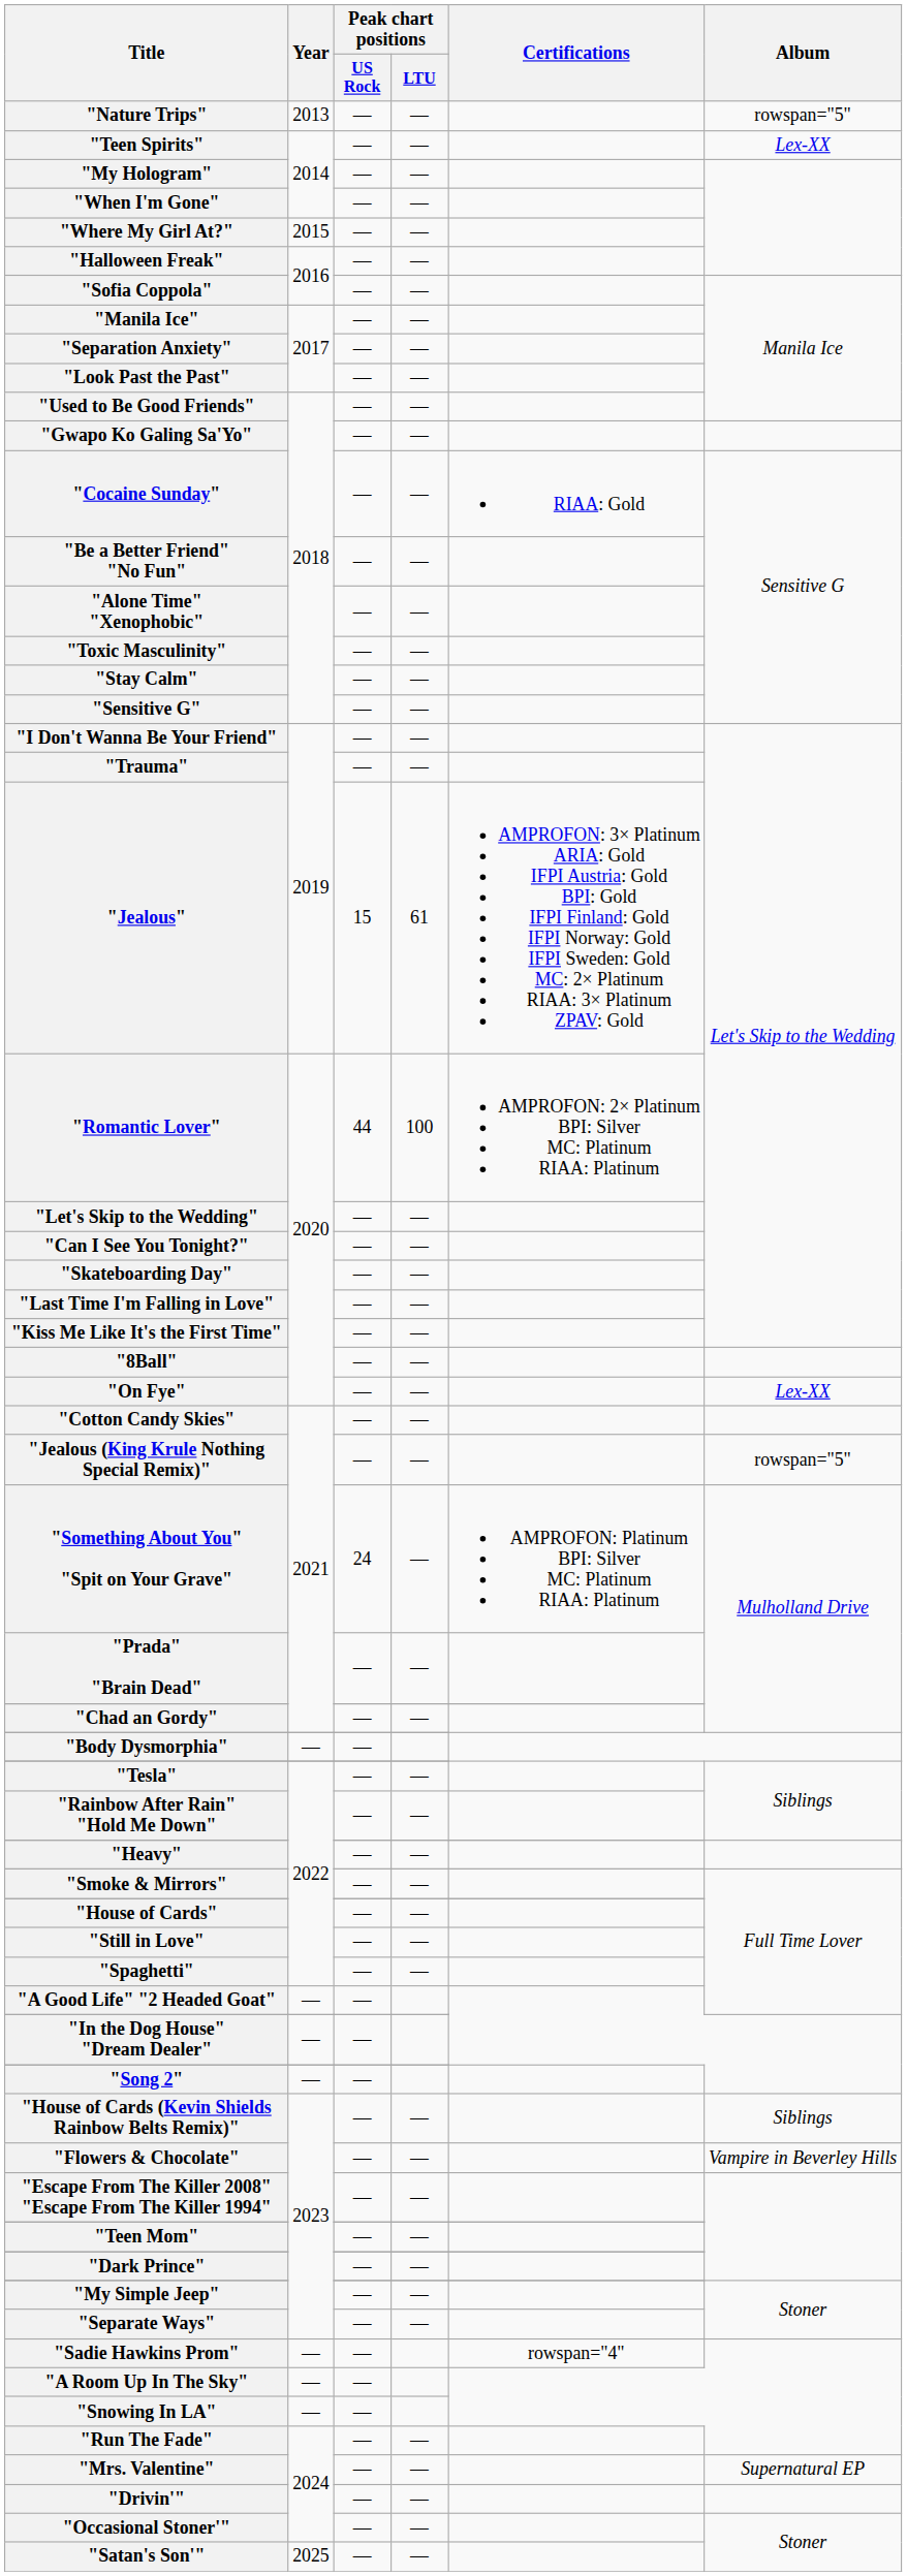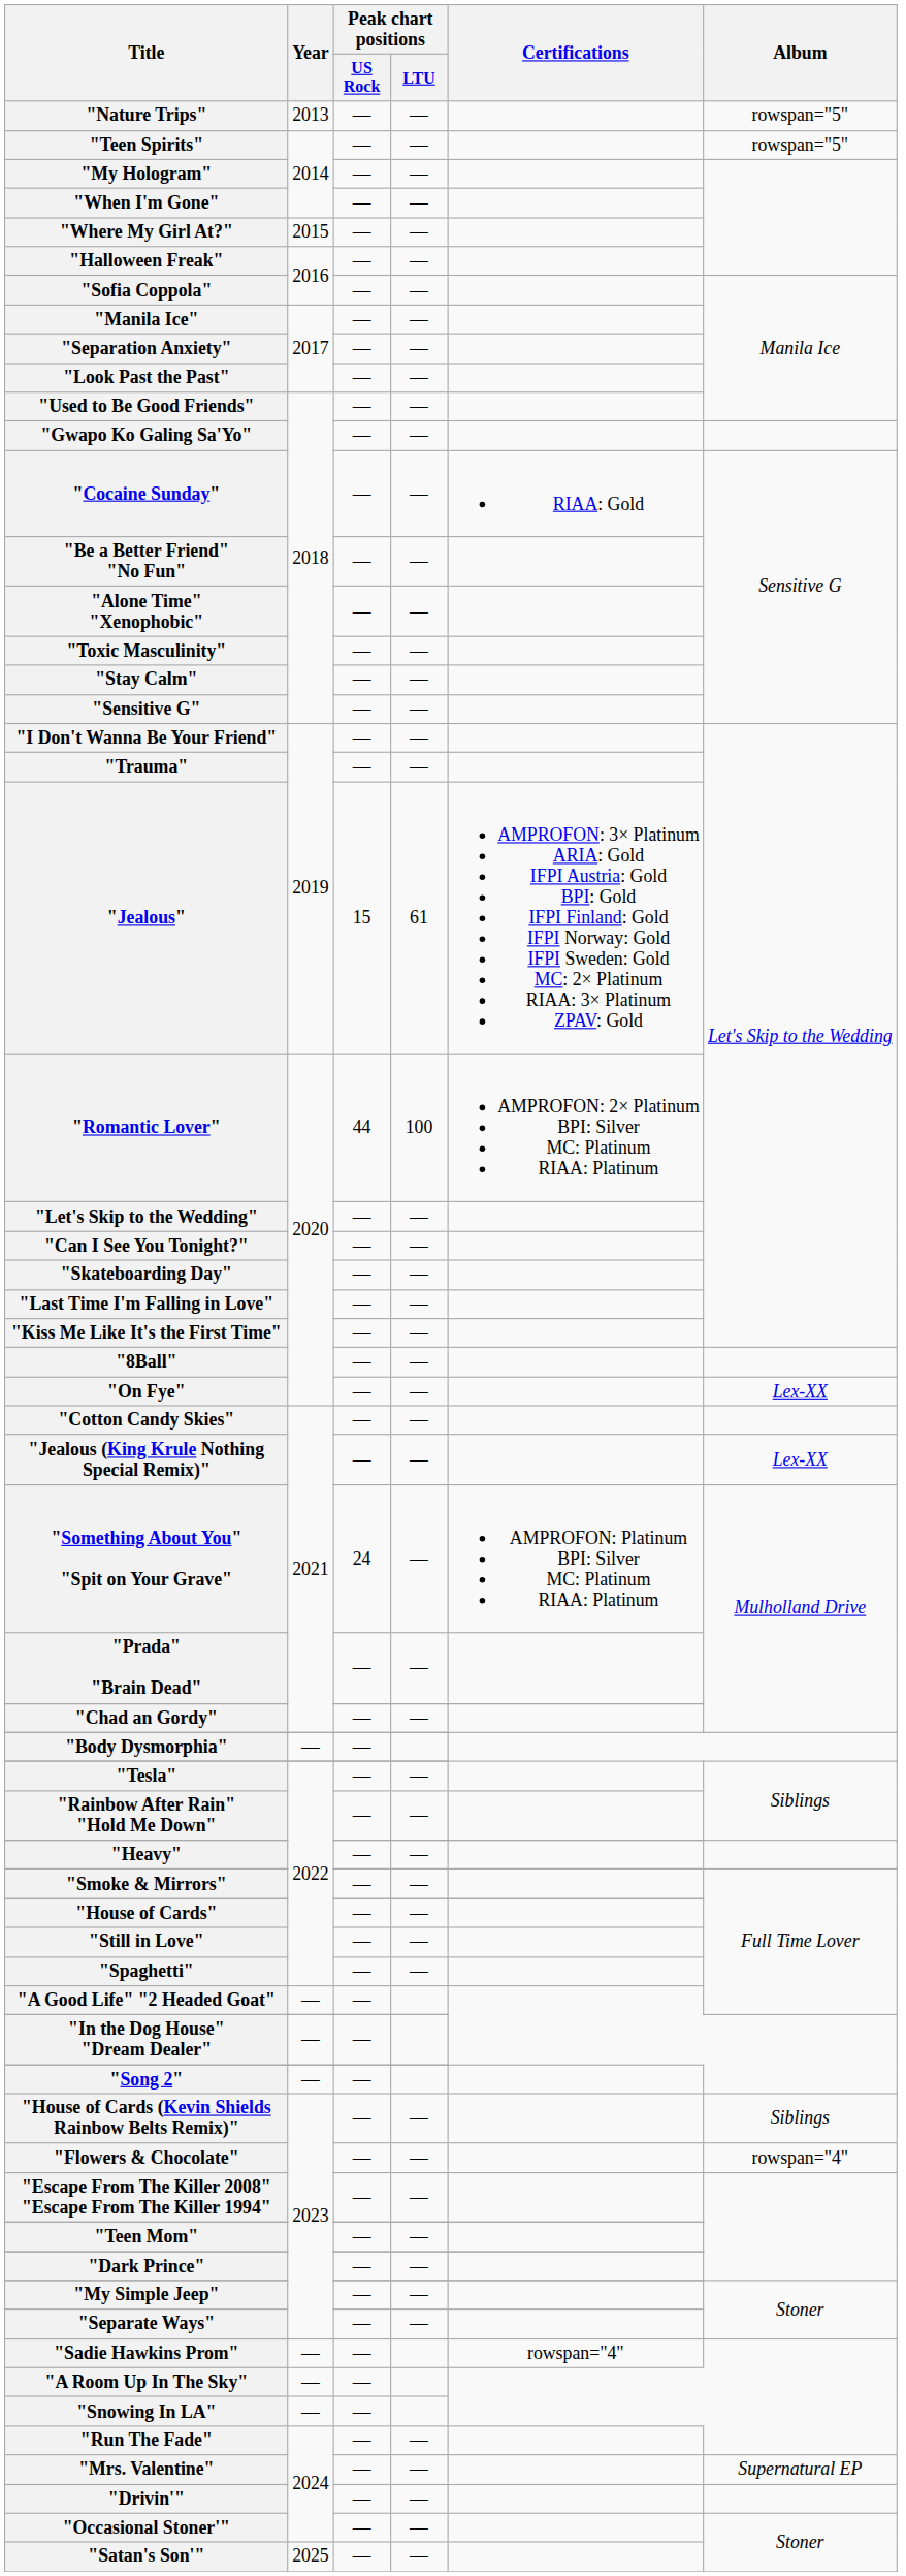"Teen Spirits" | Album: Lex-XX -> rowspan="5"
"Jealous (King Krule Nothing Special Remix)" | Album: rowspan="5" -> Lex-XX
"Flowers & Chocolate" | Album: Vampire in Beverley Hills -> rowspan="4"
